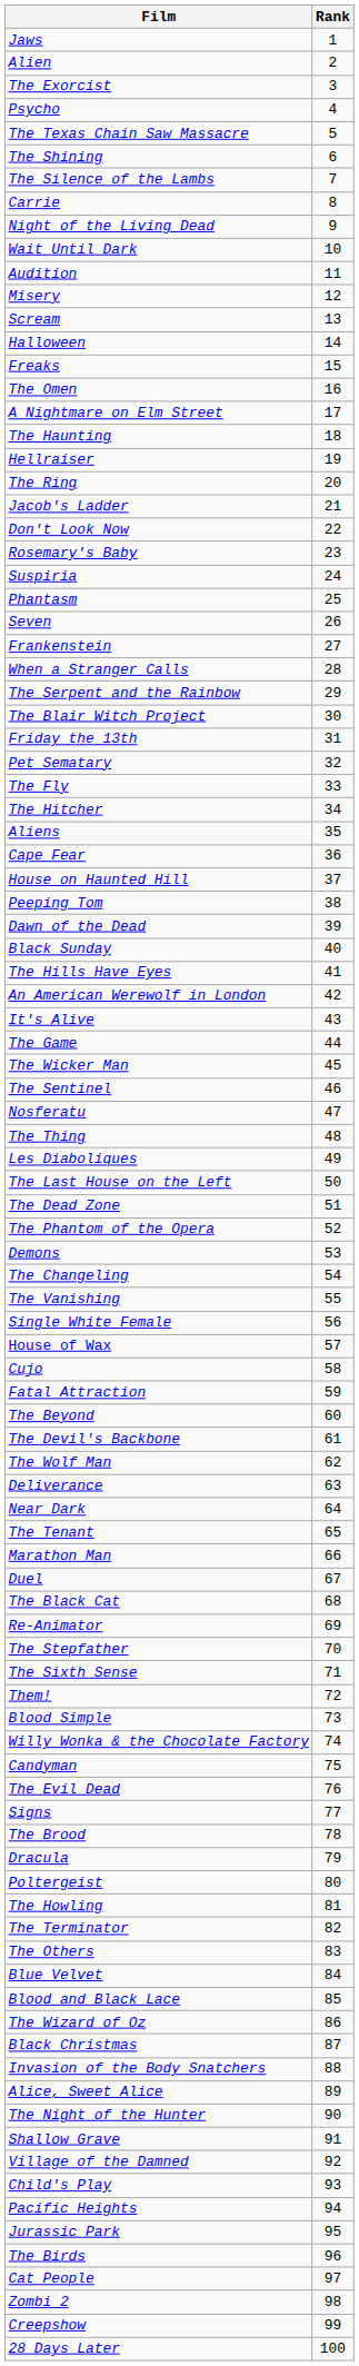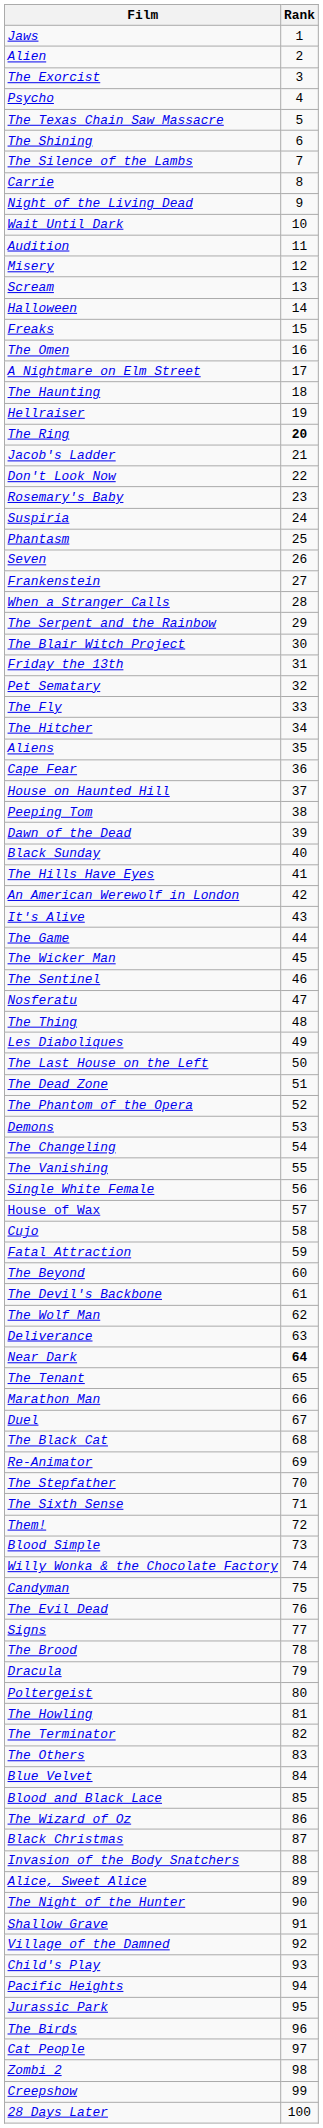The Ring | Rank: normal -> bold
Near Dark | Rank: normal -> bold
